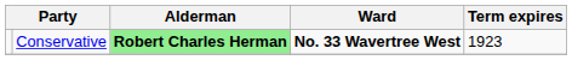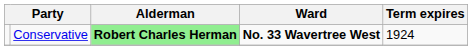Conservative | Term expires: 1923 -> 1924
